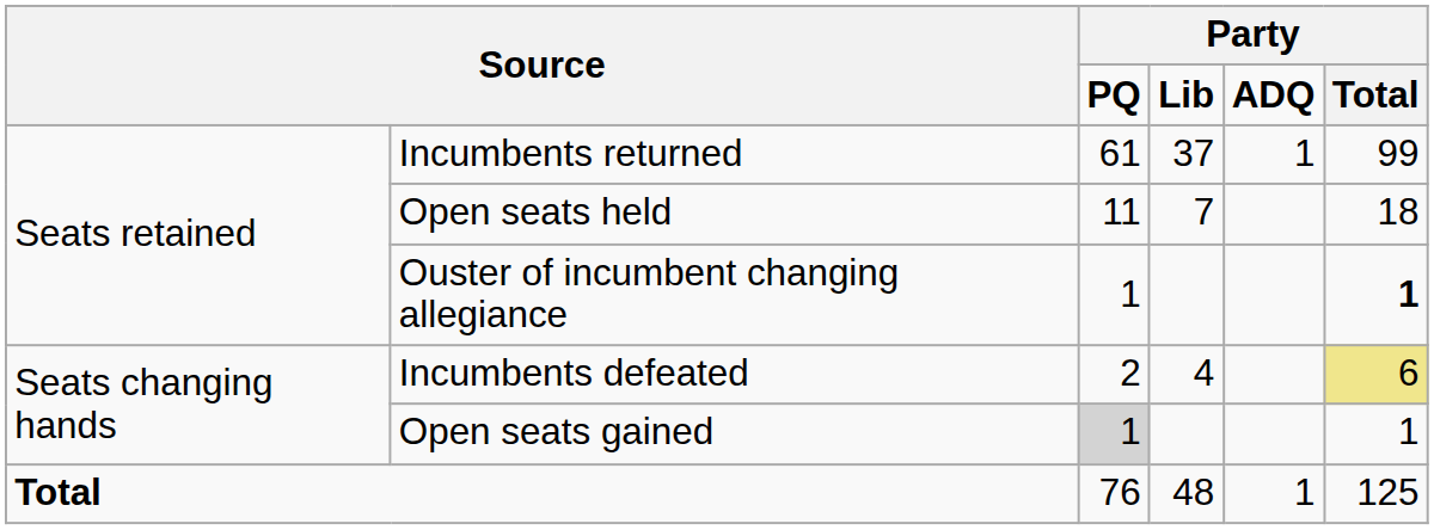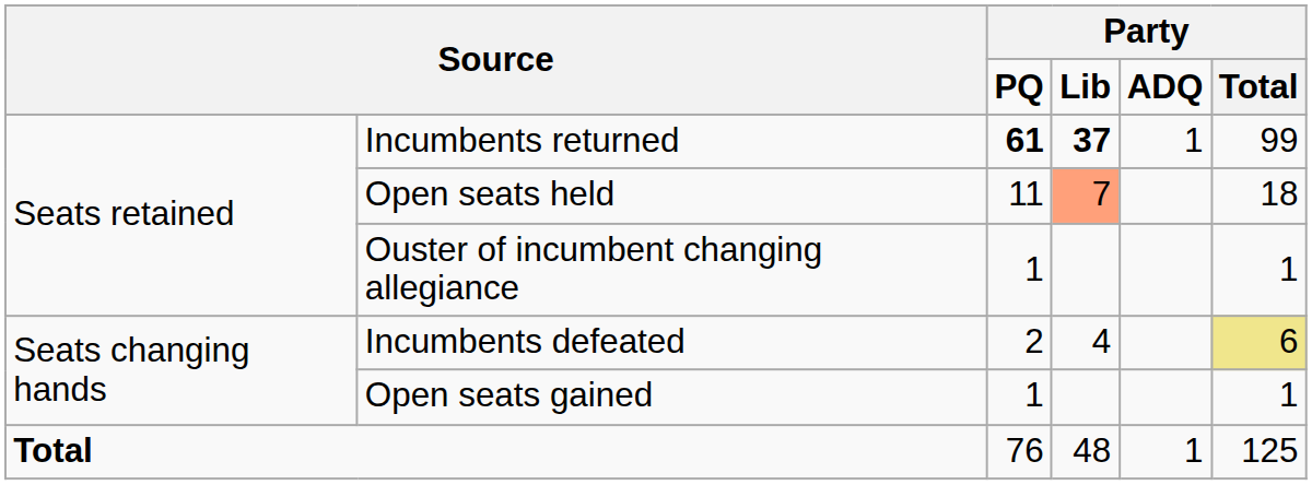Incumbents returned | column 3: normal -> bold
Incumbents returned | column 4: normal -> bold
Open seats held | column 4: no background -> lightsalmon background
Ouster of incumbent changing allegiance | column 6: bold -> normal
Open seats gained | column 3: lightgrey background -> no background
